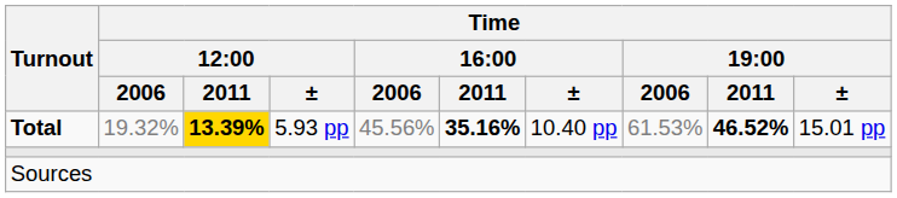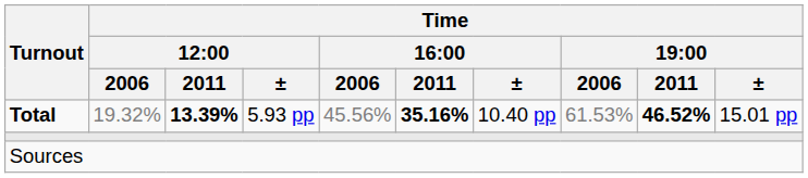Total | Time / 12:00 / 2011: gold background -> no background
